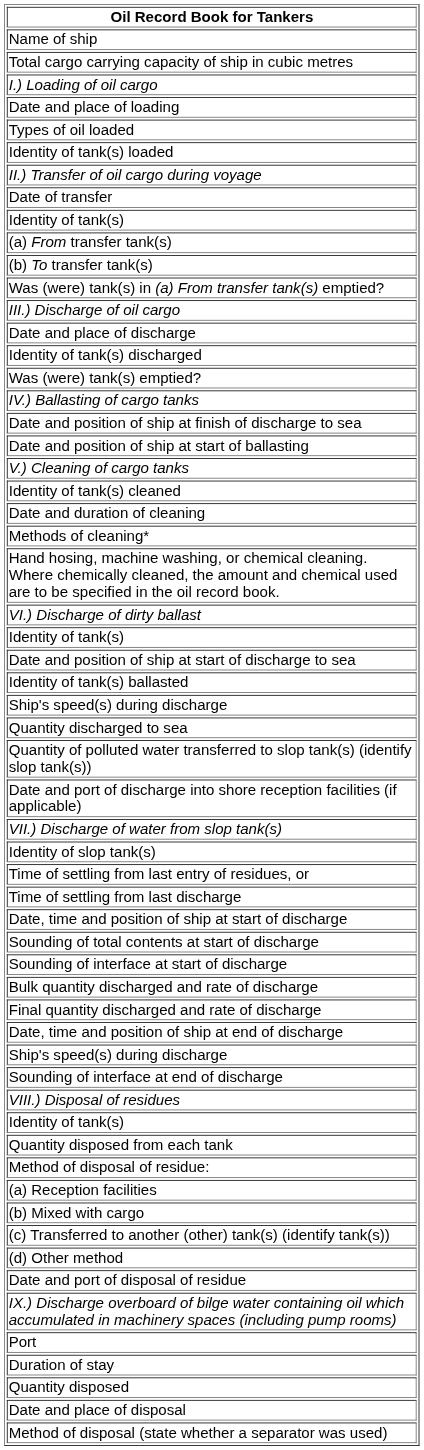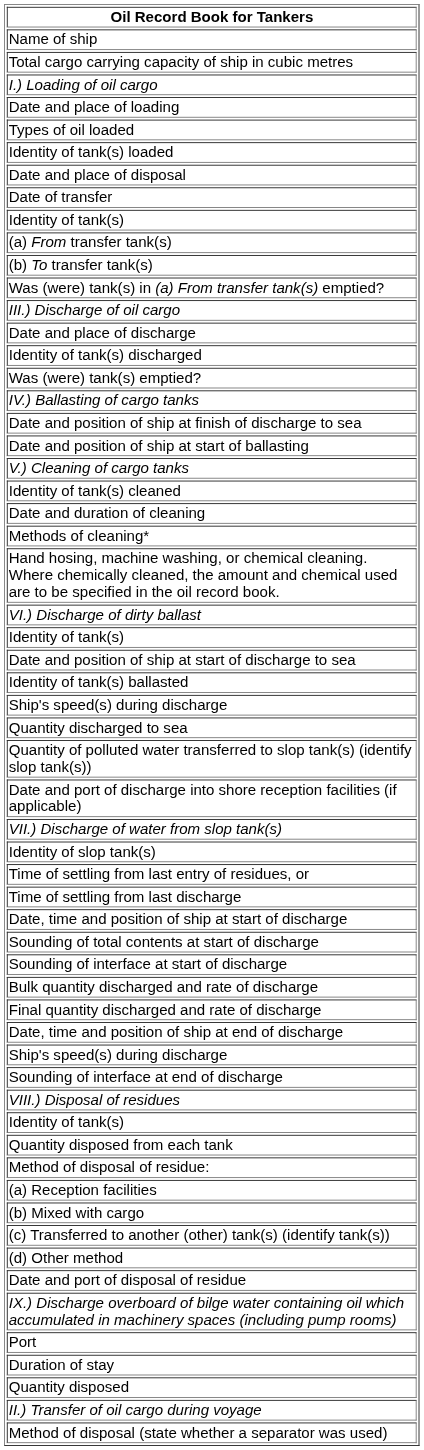row 8 | column 1: II.) Transfer of oil cargo during voyage -> Date and place of disposal
row 59 | column 1: Date and place of disposal -> II.) Transfer of oil cargo during voyage
